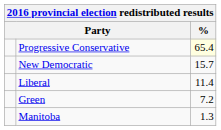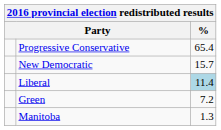Progressive Conservative | %: lightyellow background -> no background
Liberal | %: no background -> lightblue background
